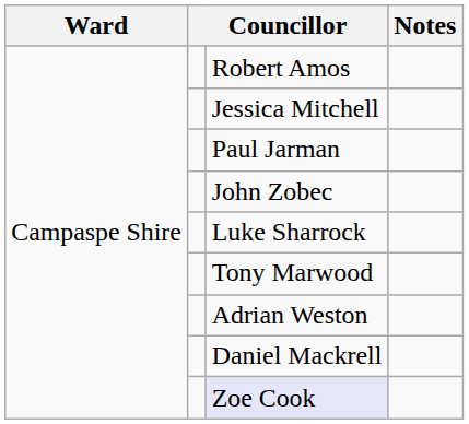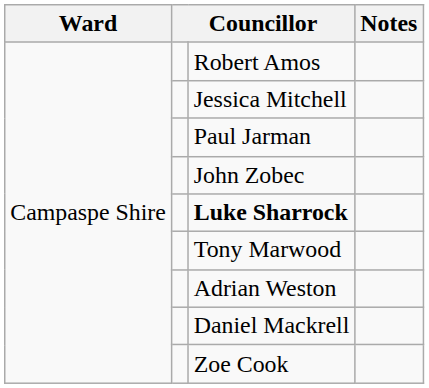Luke Sharrock | column 3: normal -> bold
Zoe Cook | column 3: lavender background -> no background
